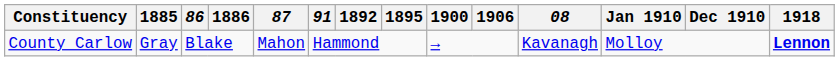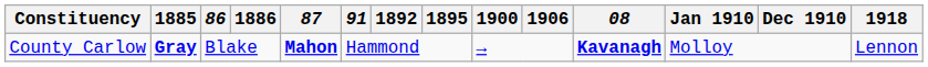County Carlow | 1885: normal -> bold
County Carlow | 87: normal -> bold
County Carlow | 08: normal -> bold
County Carlow | 1918: bold -> normal
